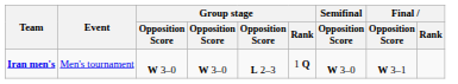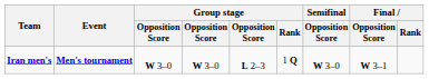Iran men's | Event: normal -> bold
